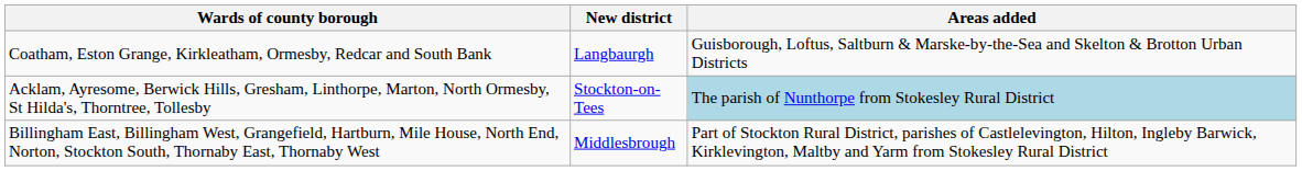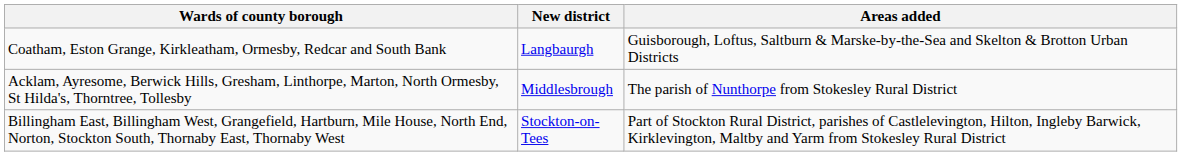row 3 | New district: Stockton-on-Tees -> Middlesbrough
row 3 | Areas added: lightblue background -> no background
row 4 | New district: Middlesbrough -> Stockton-on-Tees
